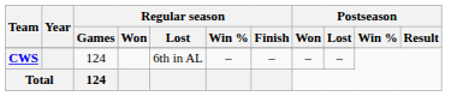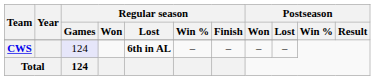CWS | Regular season / Games: no background -> lavender background
CWS | Regular season / Lost: normal -> bold
